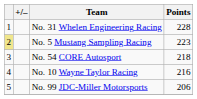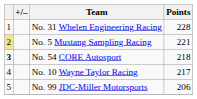No. 5 Mustang Sampling Racing | Points: 223 -> 221
No. 54 CORE Autosport | column 1: normal -> bold
No. 10 Wayne Taylor Racing | Points: 216 -> 217
